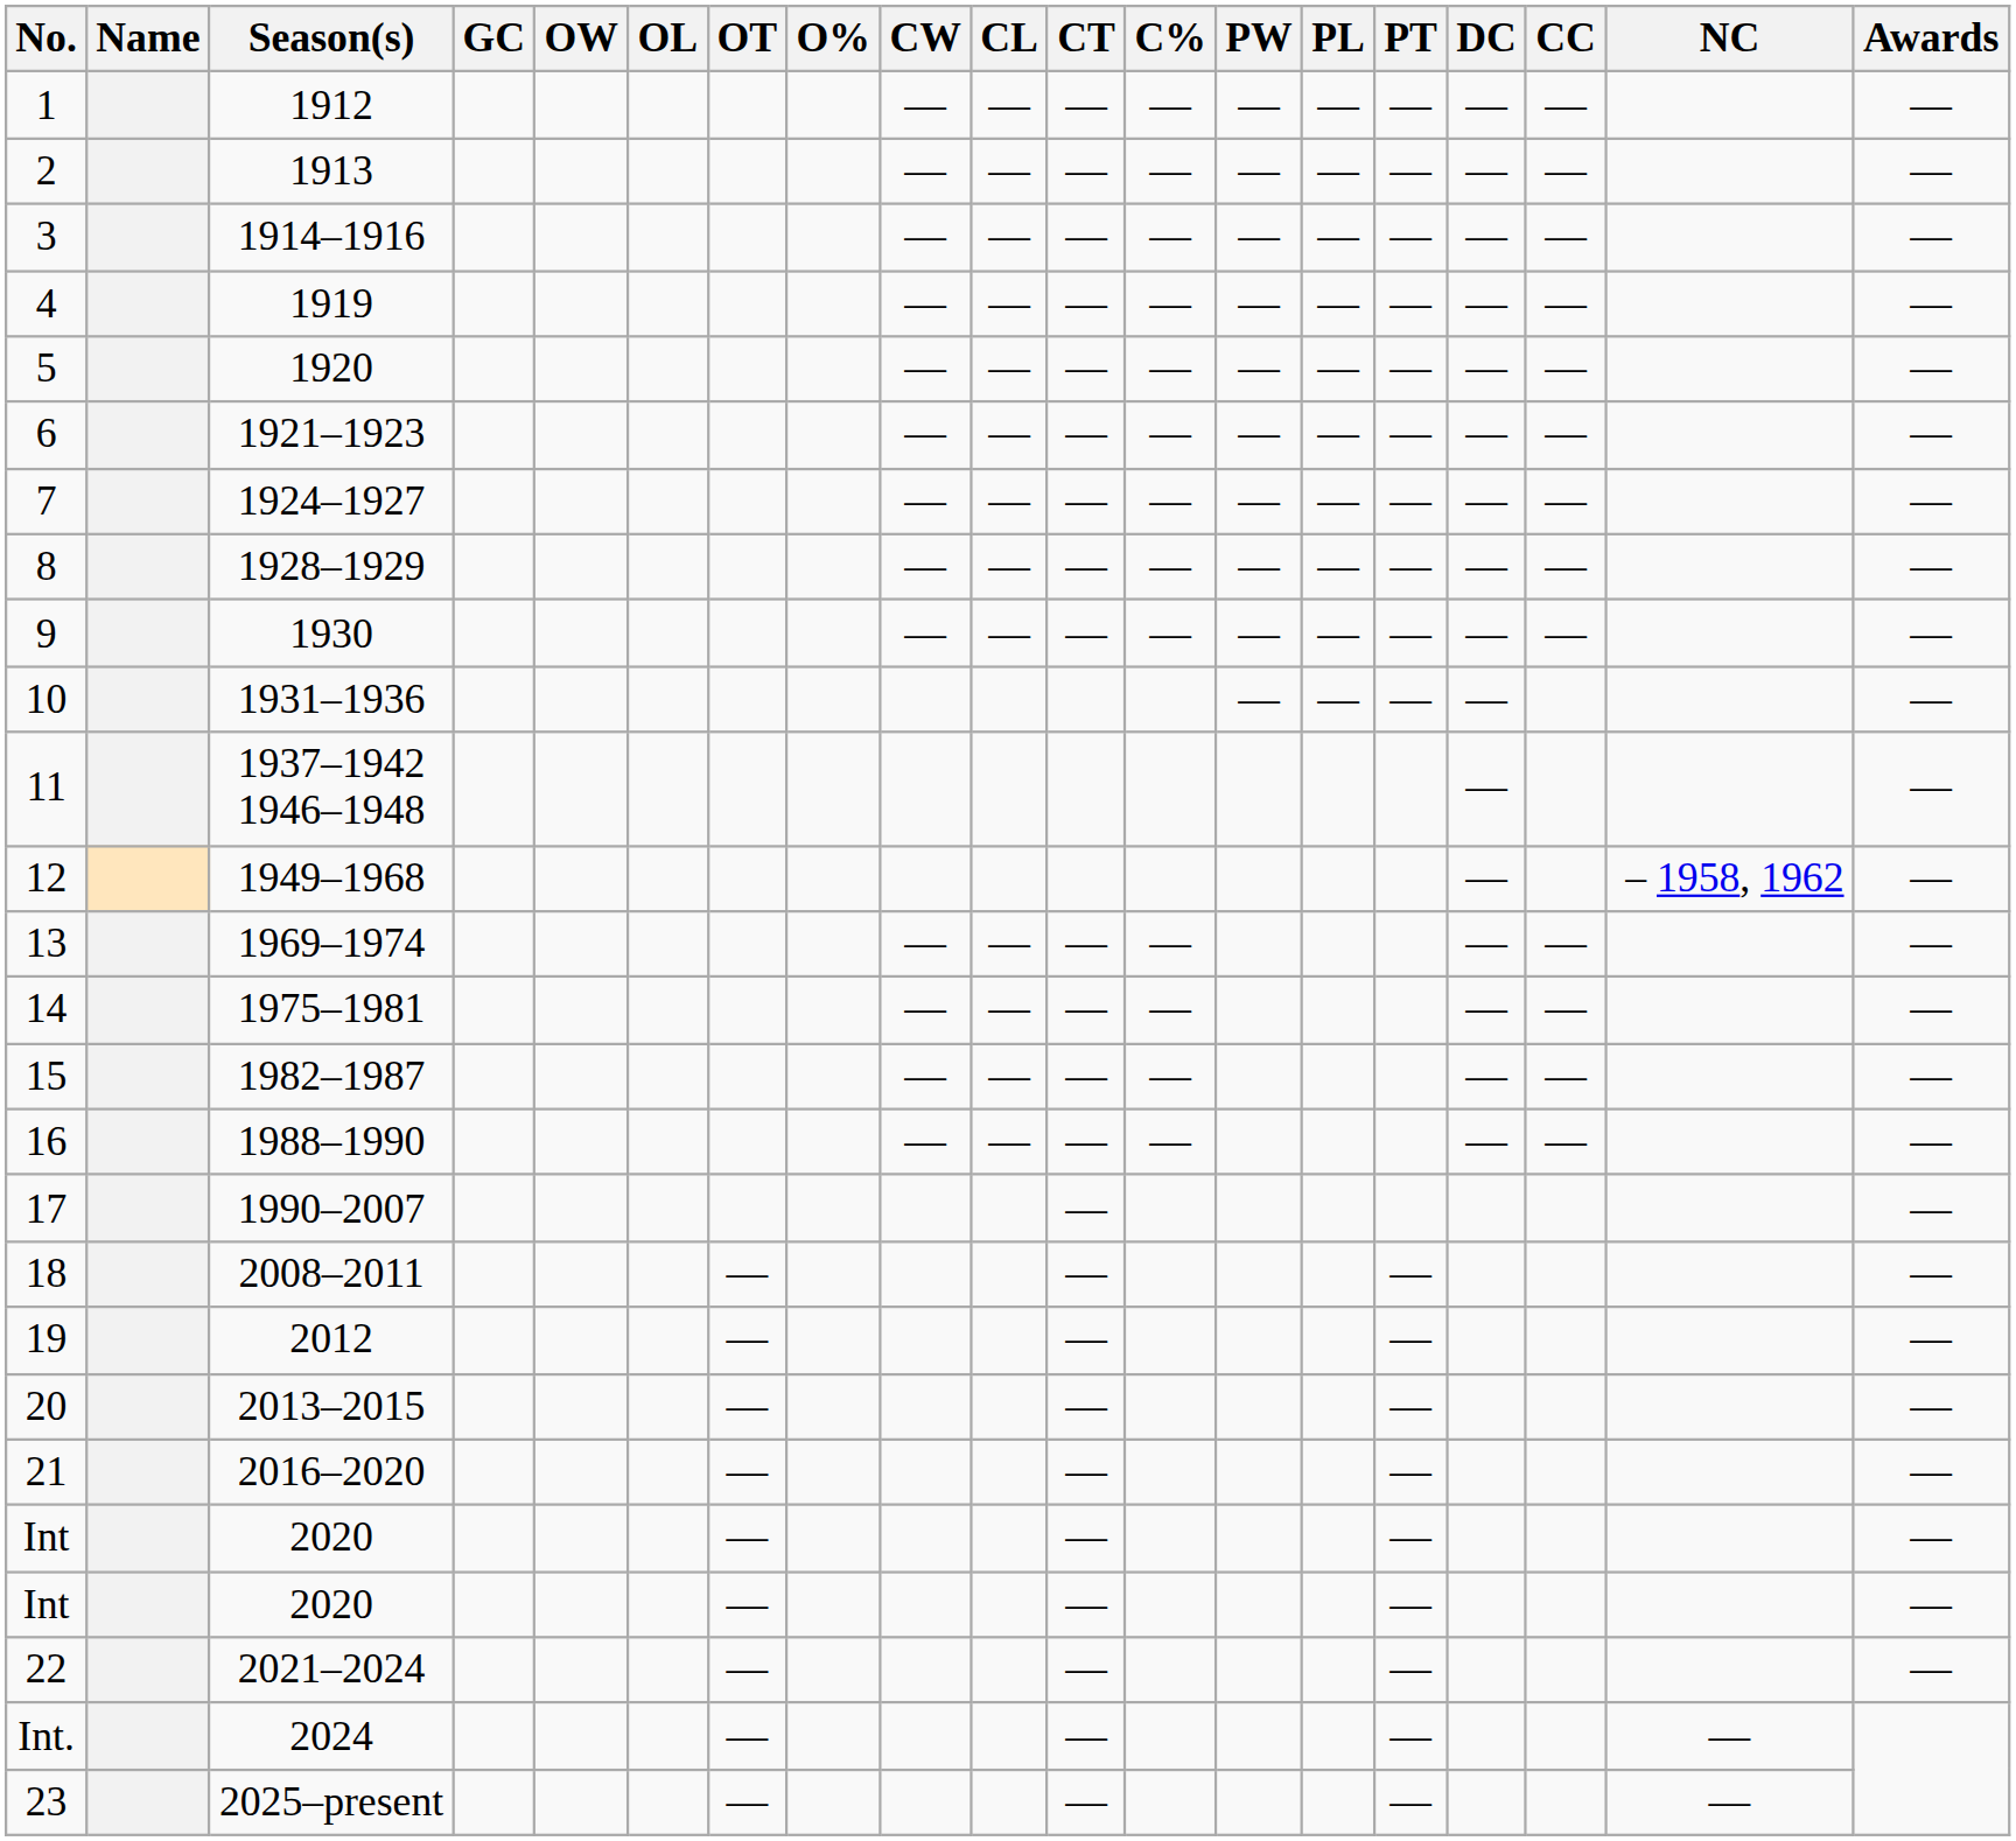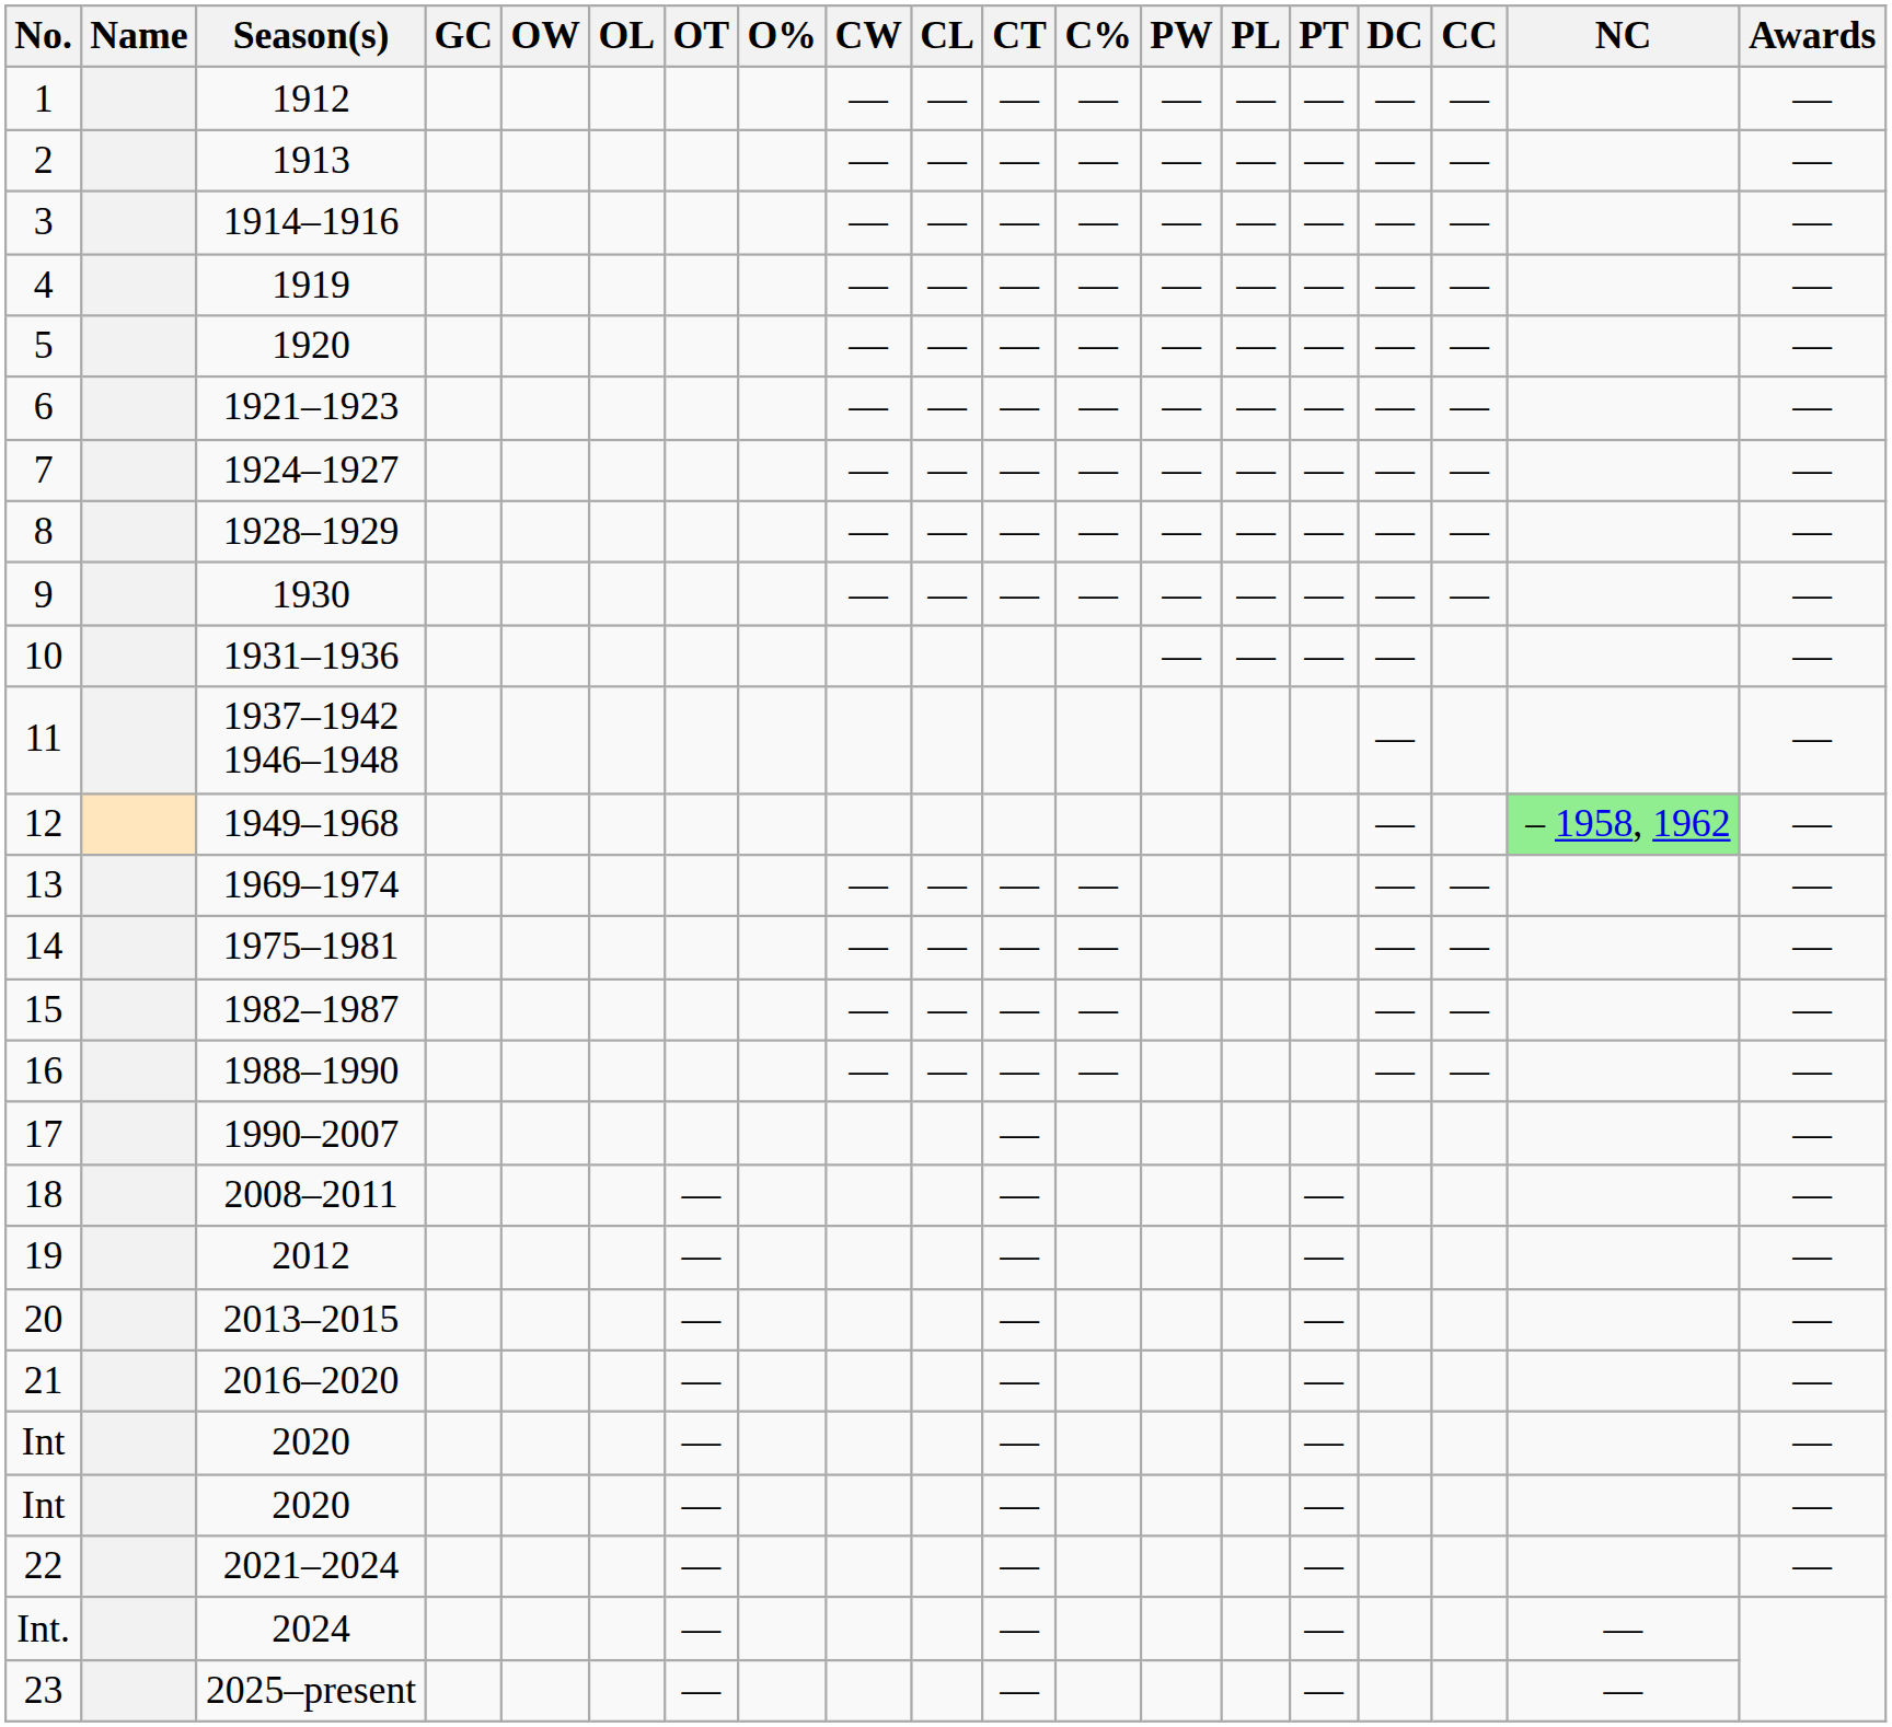12 | NC: no background -> lightgreen background
